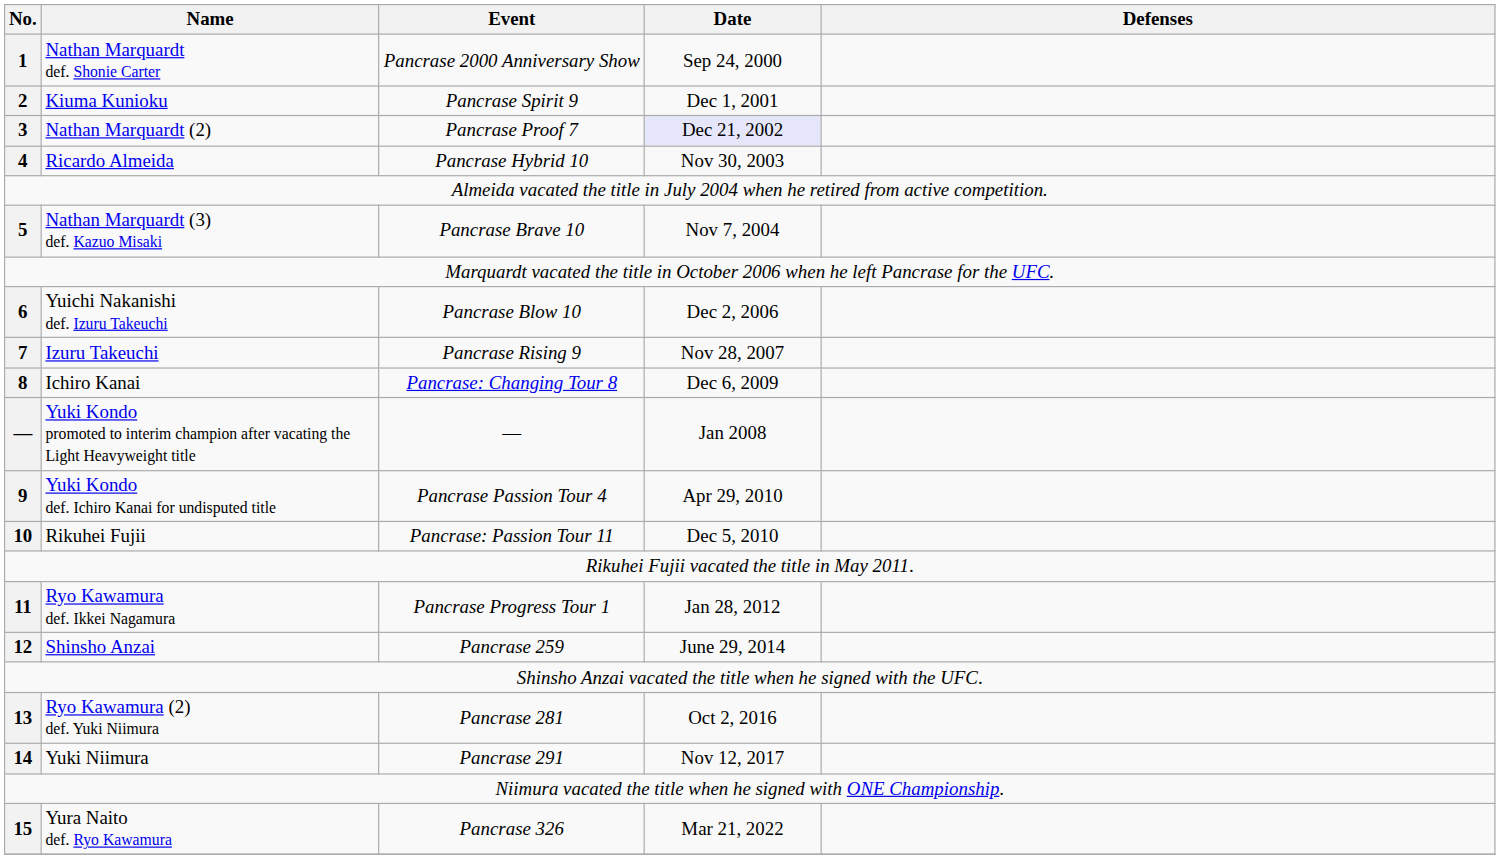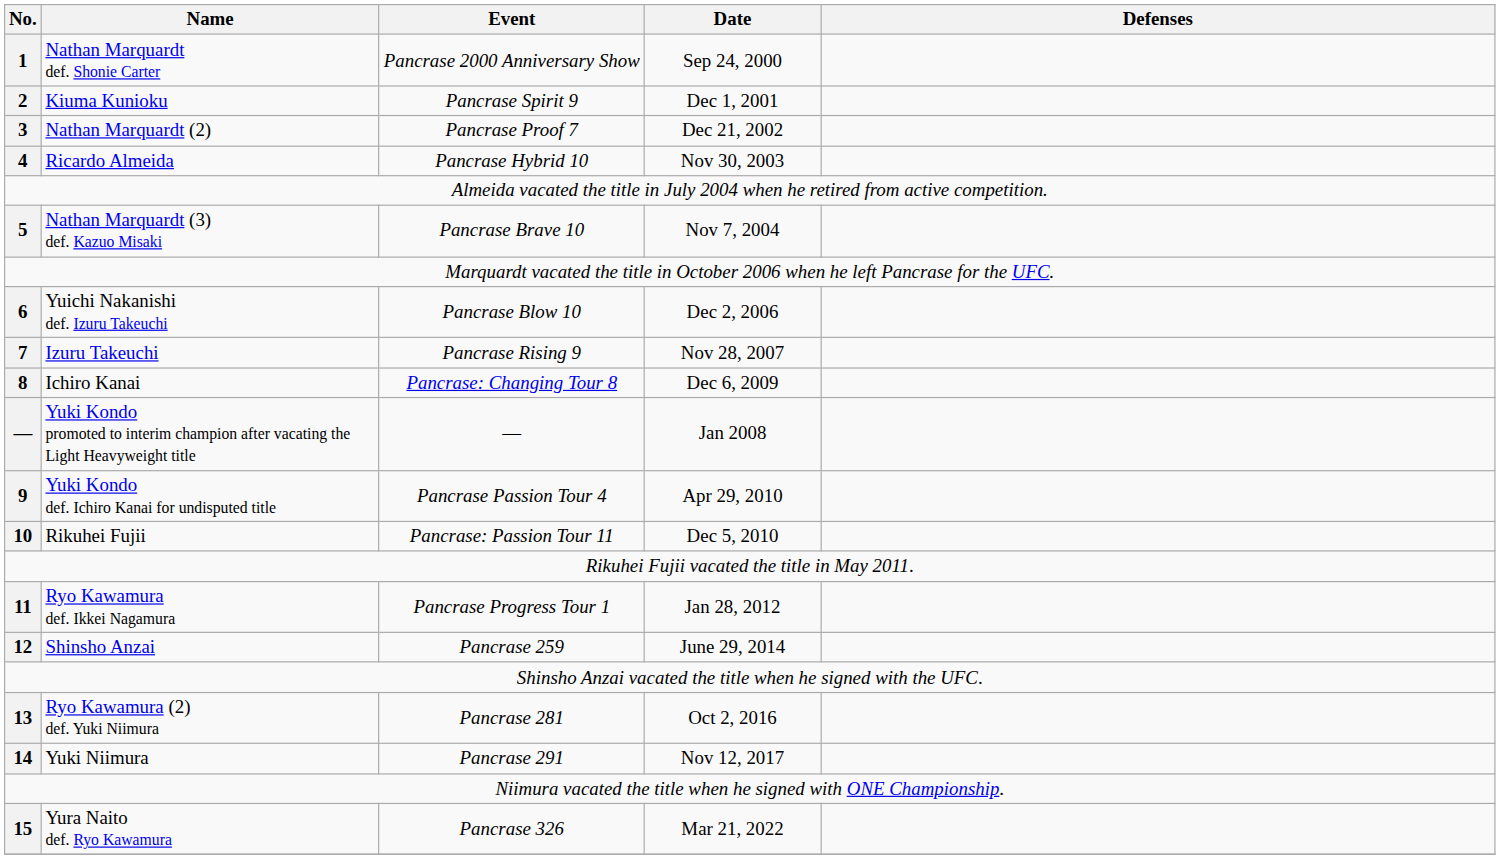Nathan Marquardt (2) | Date: lavender background -> no background
